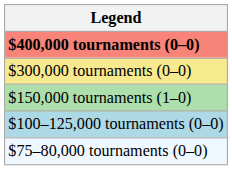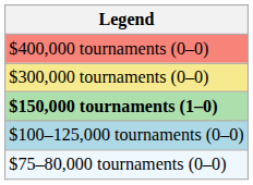row 2 | column 1: bold -> normal
row 4 | column 1: normal -> bold
